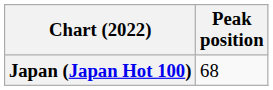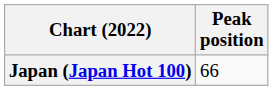Japan (Japan Hot 100) | Peak position: 68 -> 66
